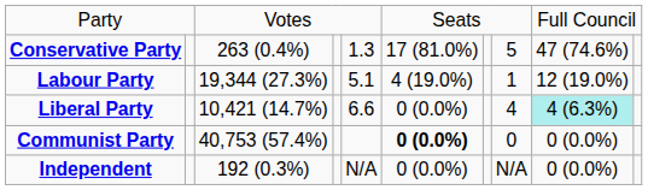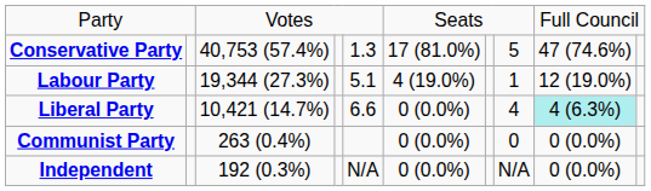Conservative Party | column 3: 263 (0.4%) -> 40,753 (57.4%)
Communist Party | column 3: 40,753 (57.4%) -> 263 (0.4%)
Communist Party | column 6: bold -> normal
